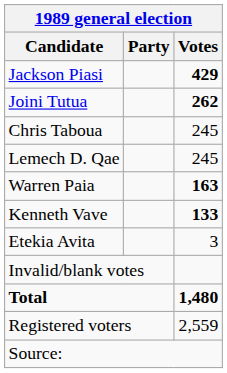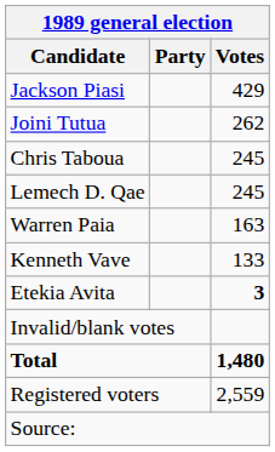Jackson Piasi | Votes: bold -> normal
Joini Tutua | Votes: bold -> normal
Warren Paia | Votes: bold -> normal
Kenneth Vave | Votes: bold -> normal
Etekia Avita | Votes: normal -> bold
